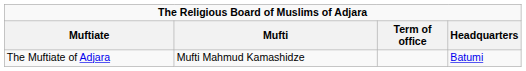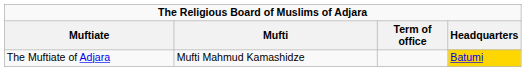The Muftiate of Adjara | Headquarters: no background -> gold background
